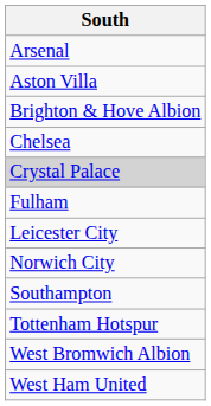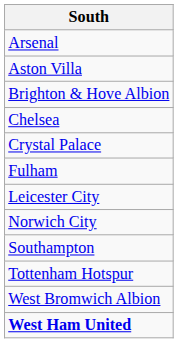row 6 | column 1: lightgrey background -> no background
row 13 | column 1: normal -> bold
